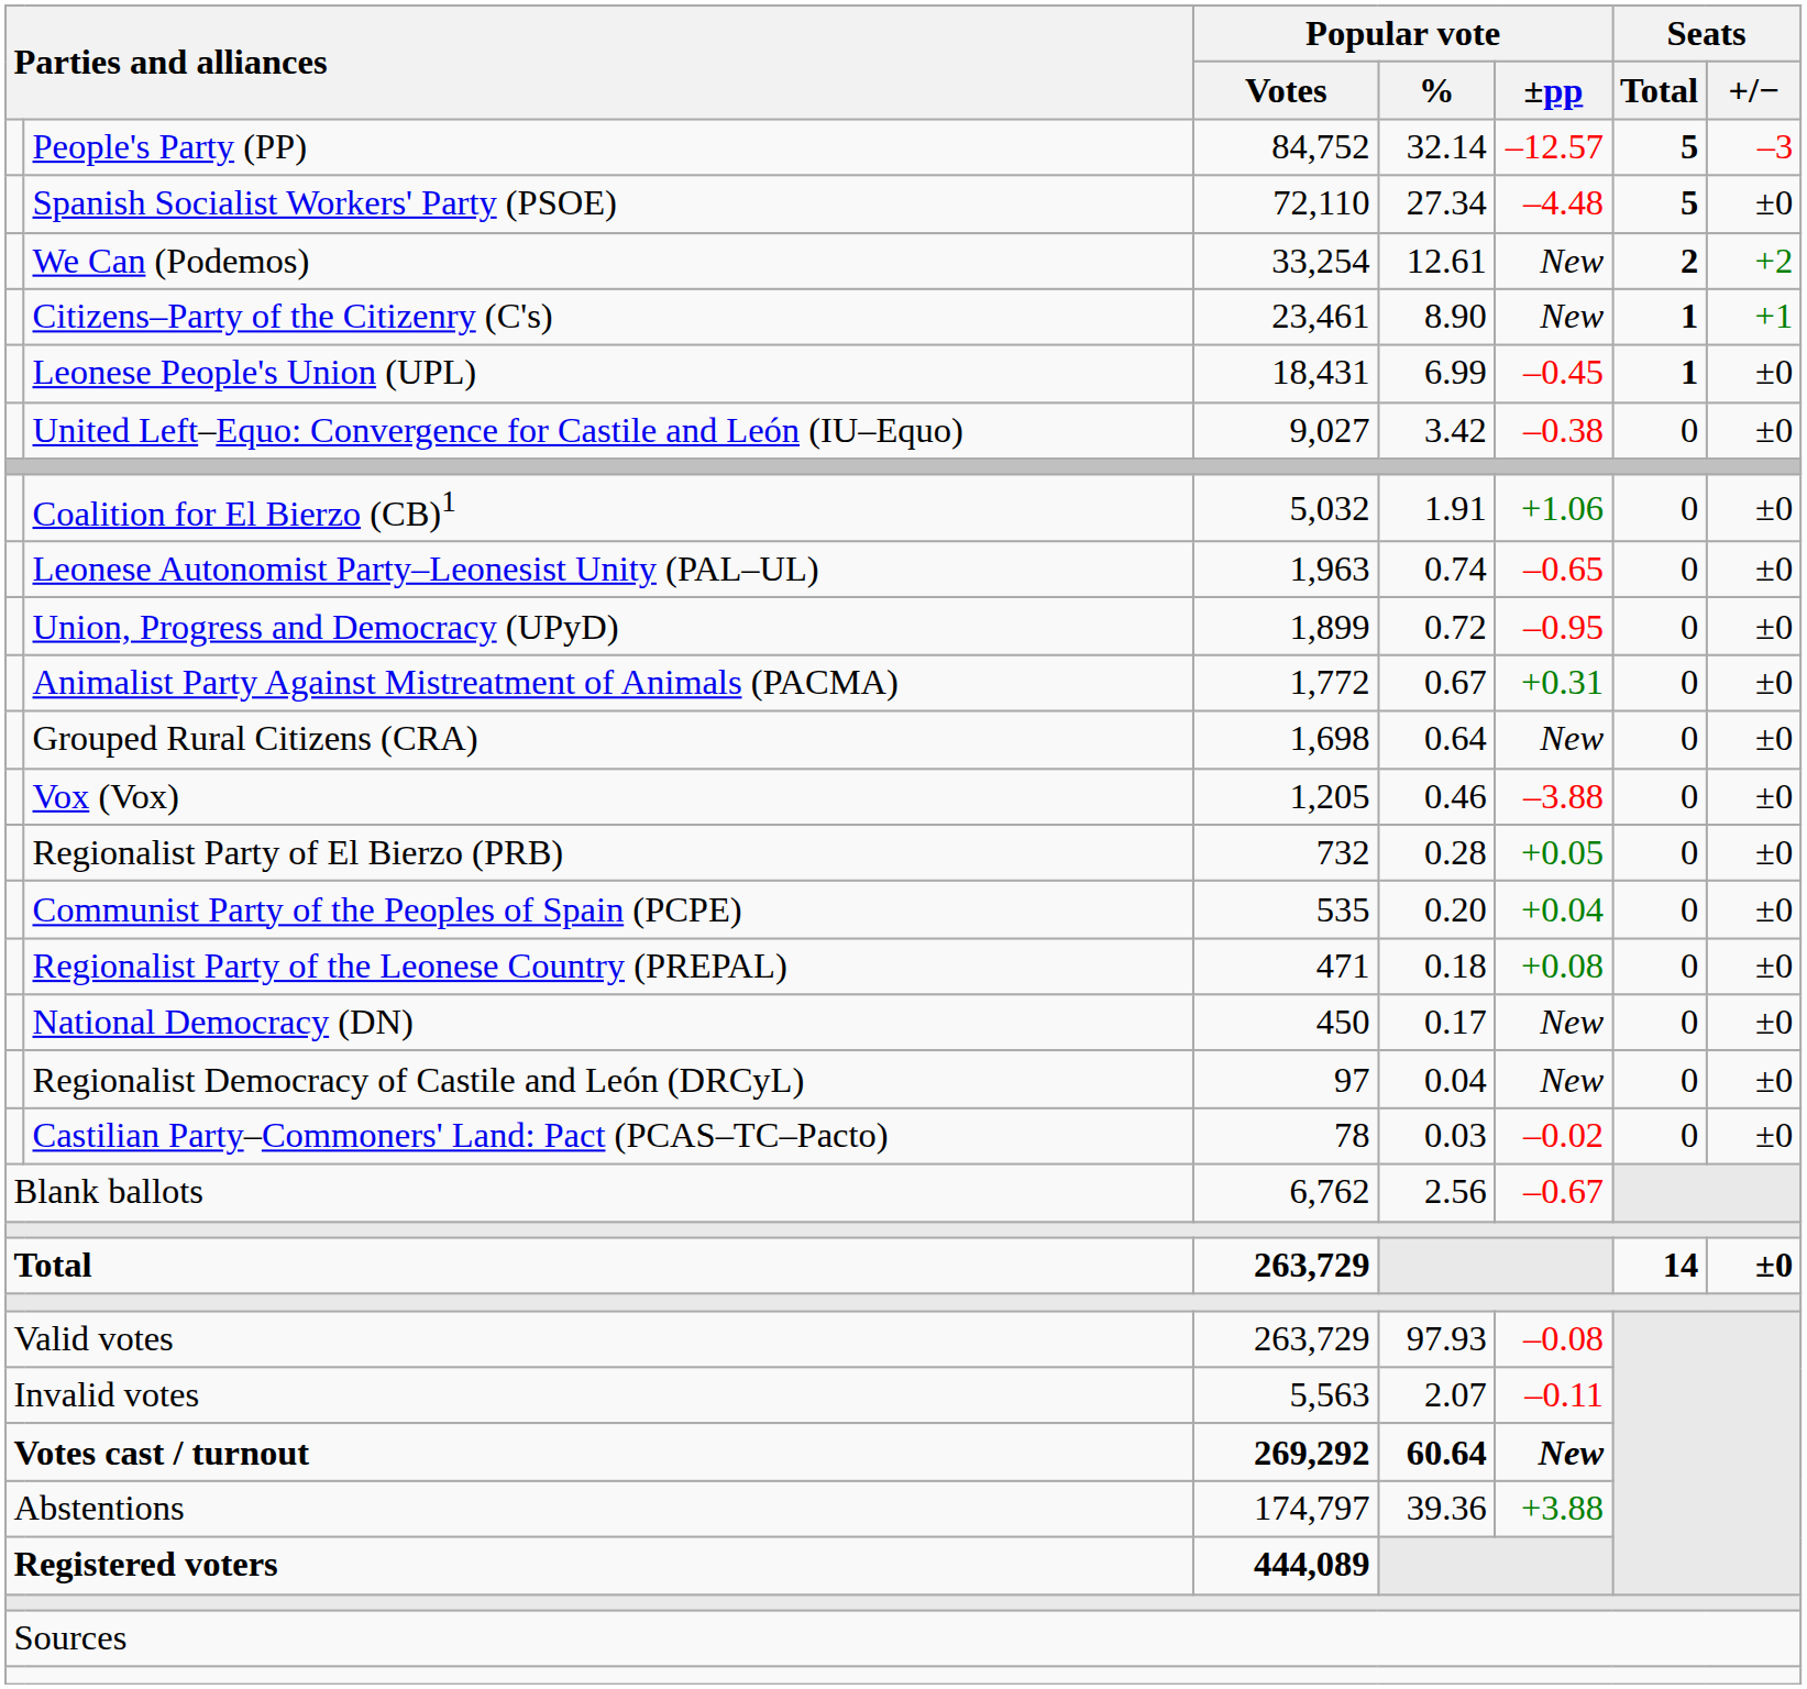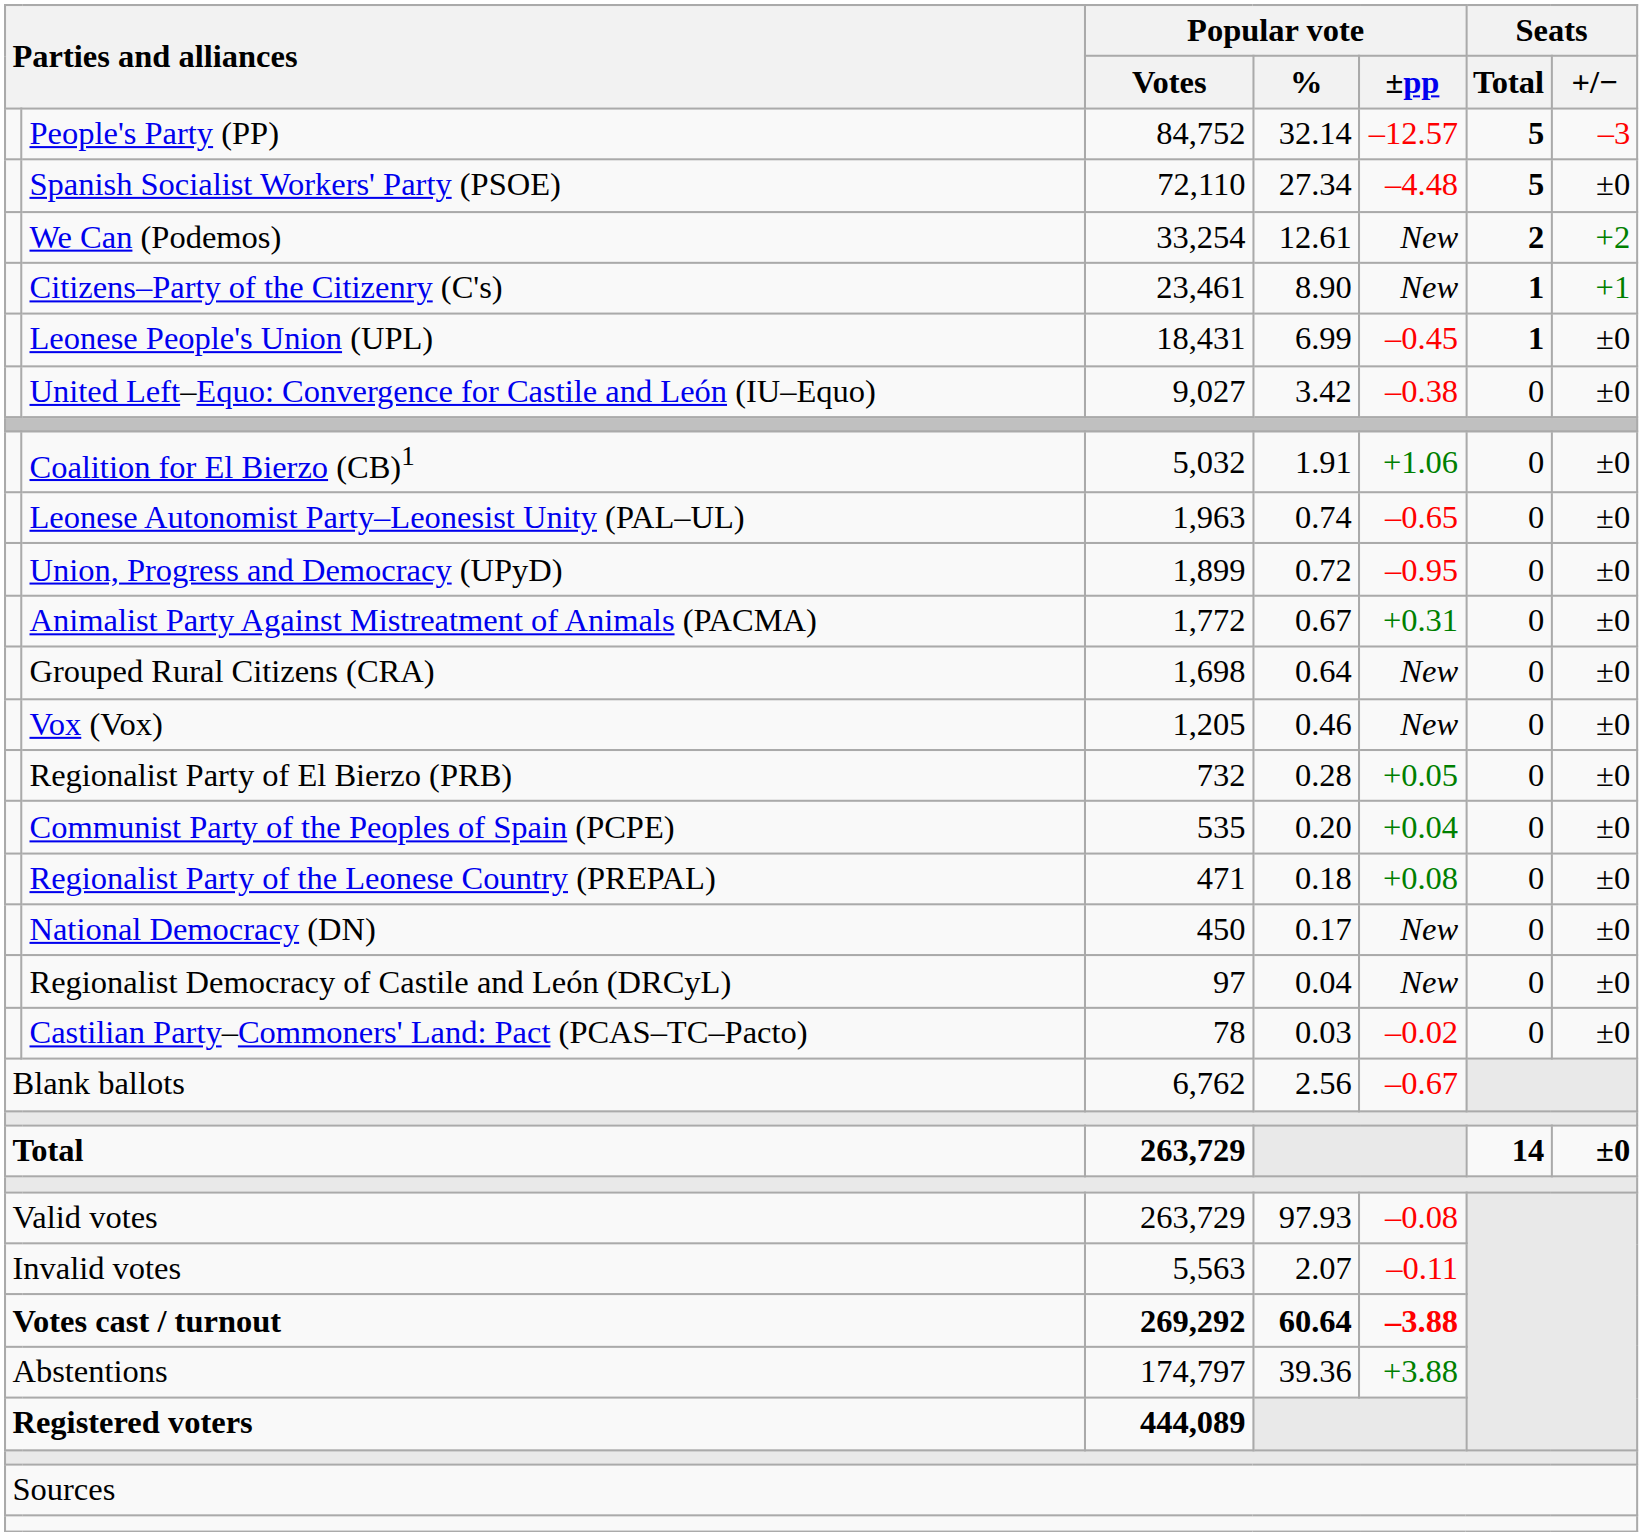Vox (Vox) | Popular vote / ±pp: –3.88 -> New
Votes cast / turnout | Popular vote / ±pp: New -> –3.88
